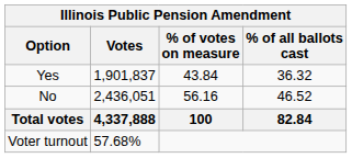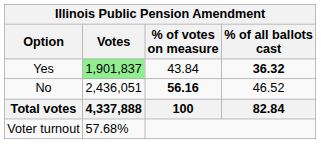Yes | Votes: no background -> lightgreen background
Yes | % of all ballots cast: normal -> bold
No | % of votes on measure: normal -> bold
